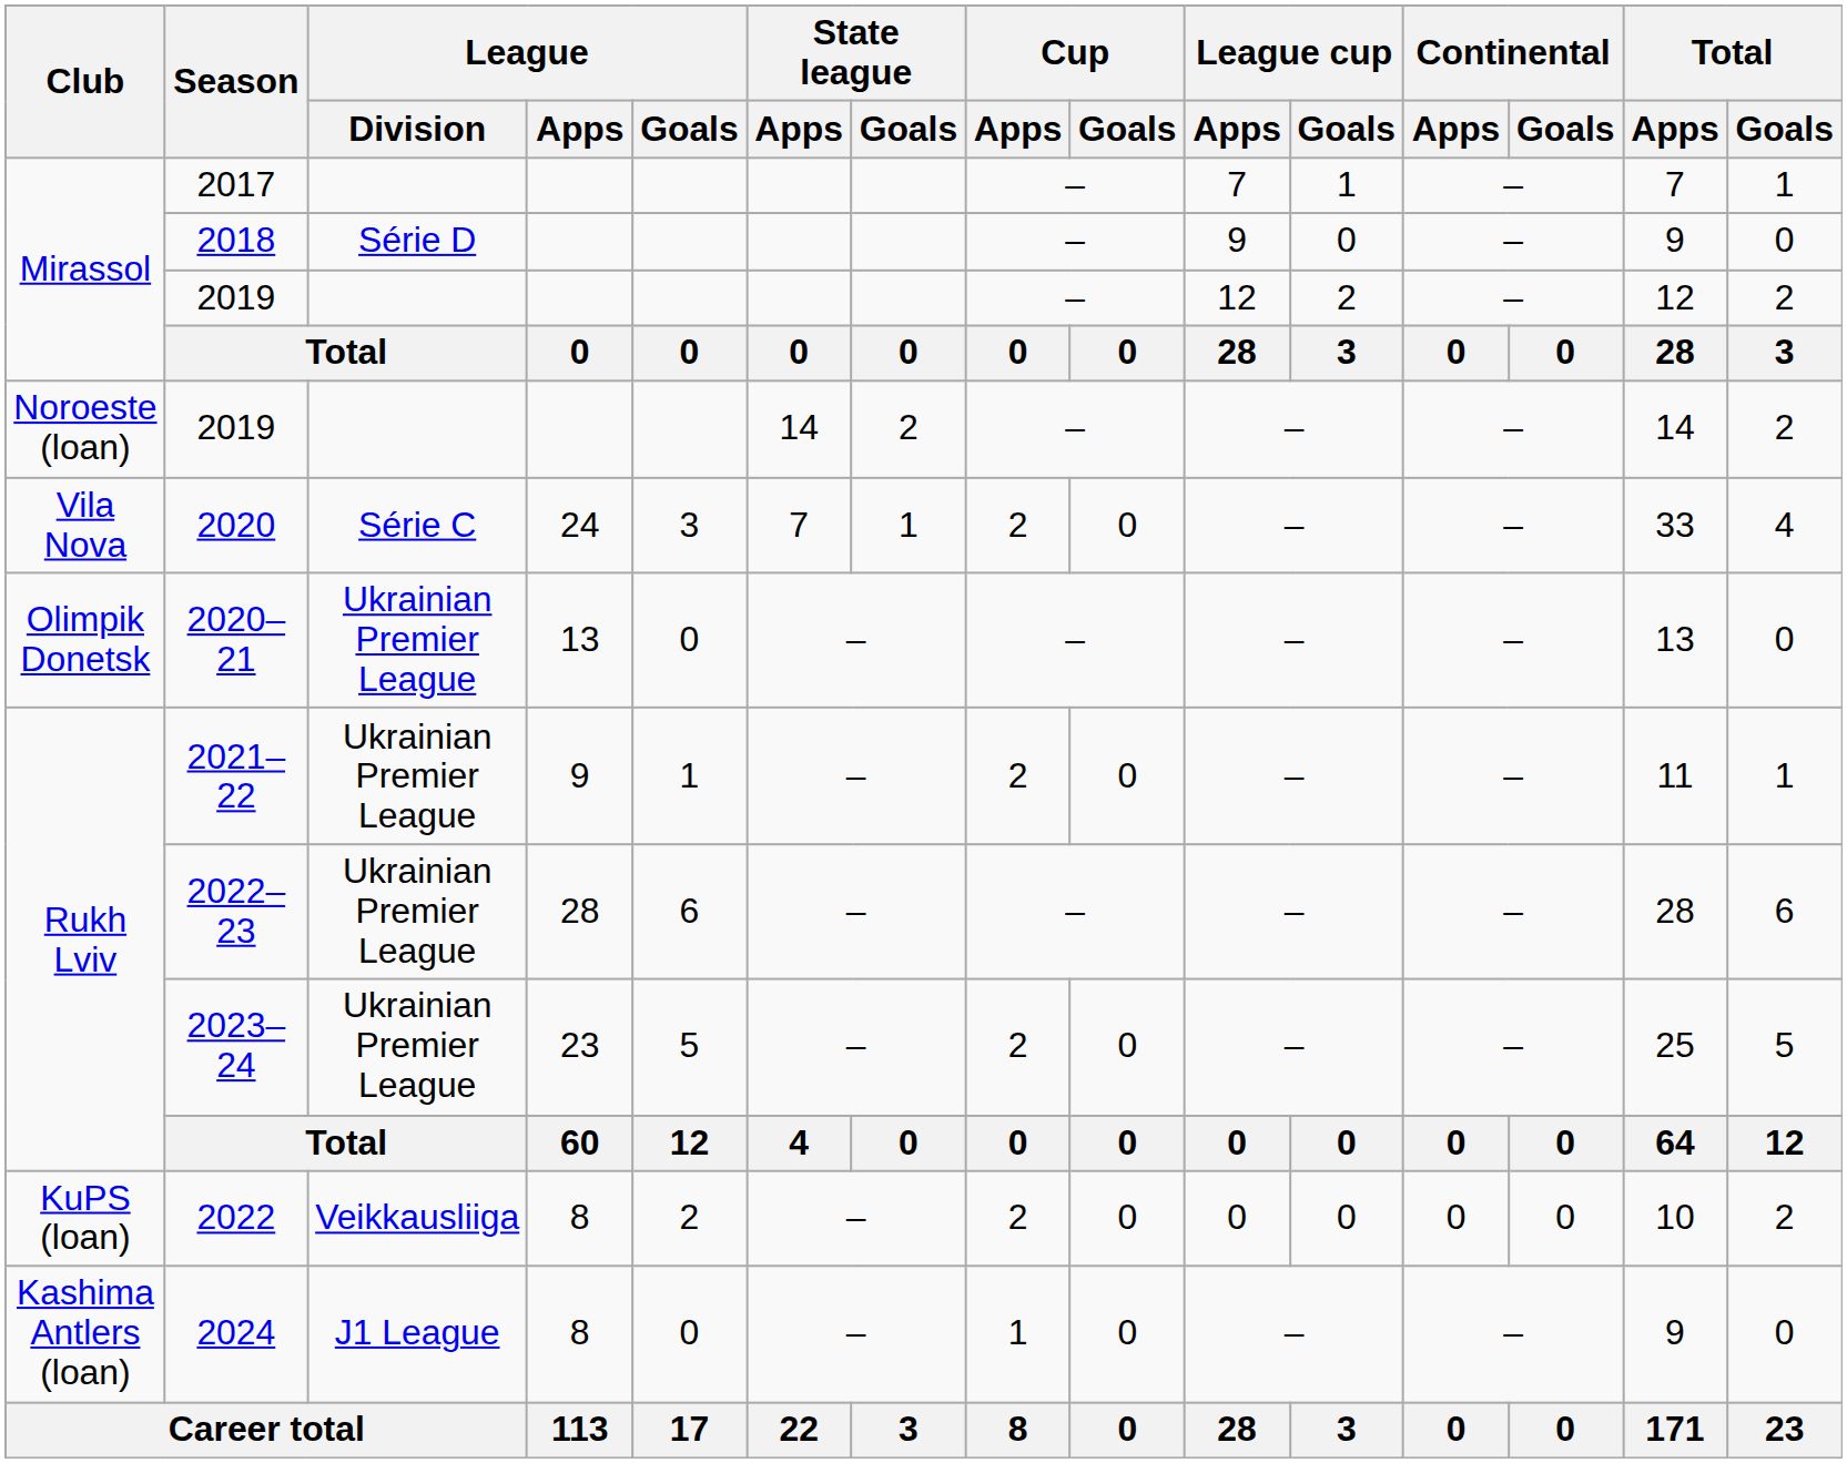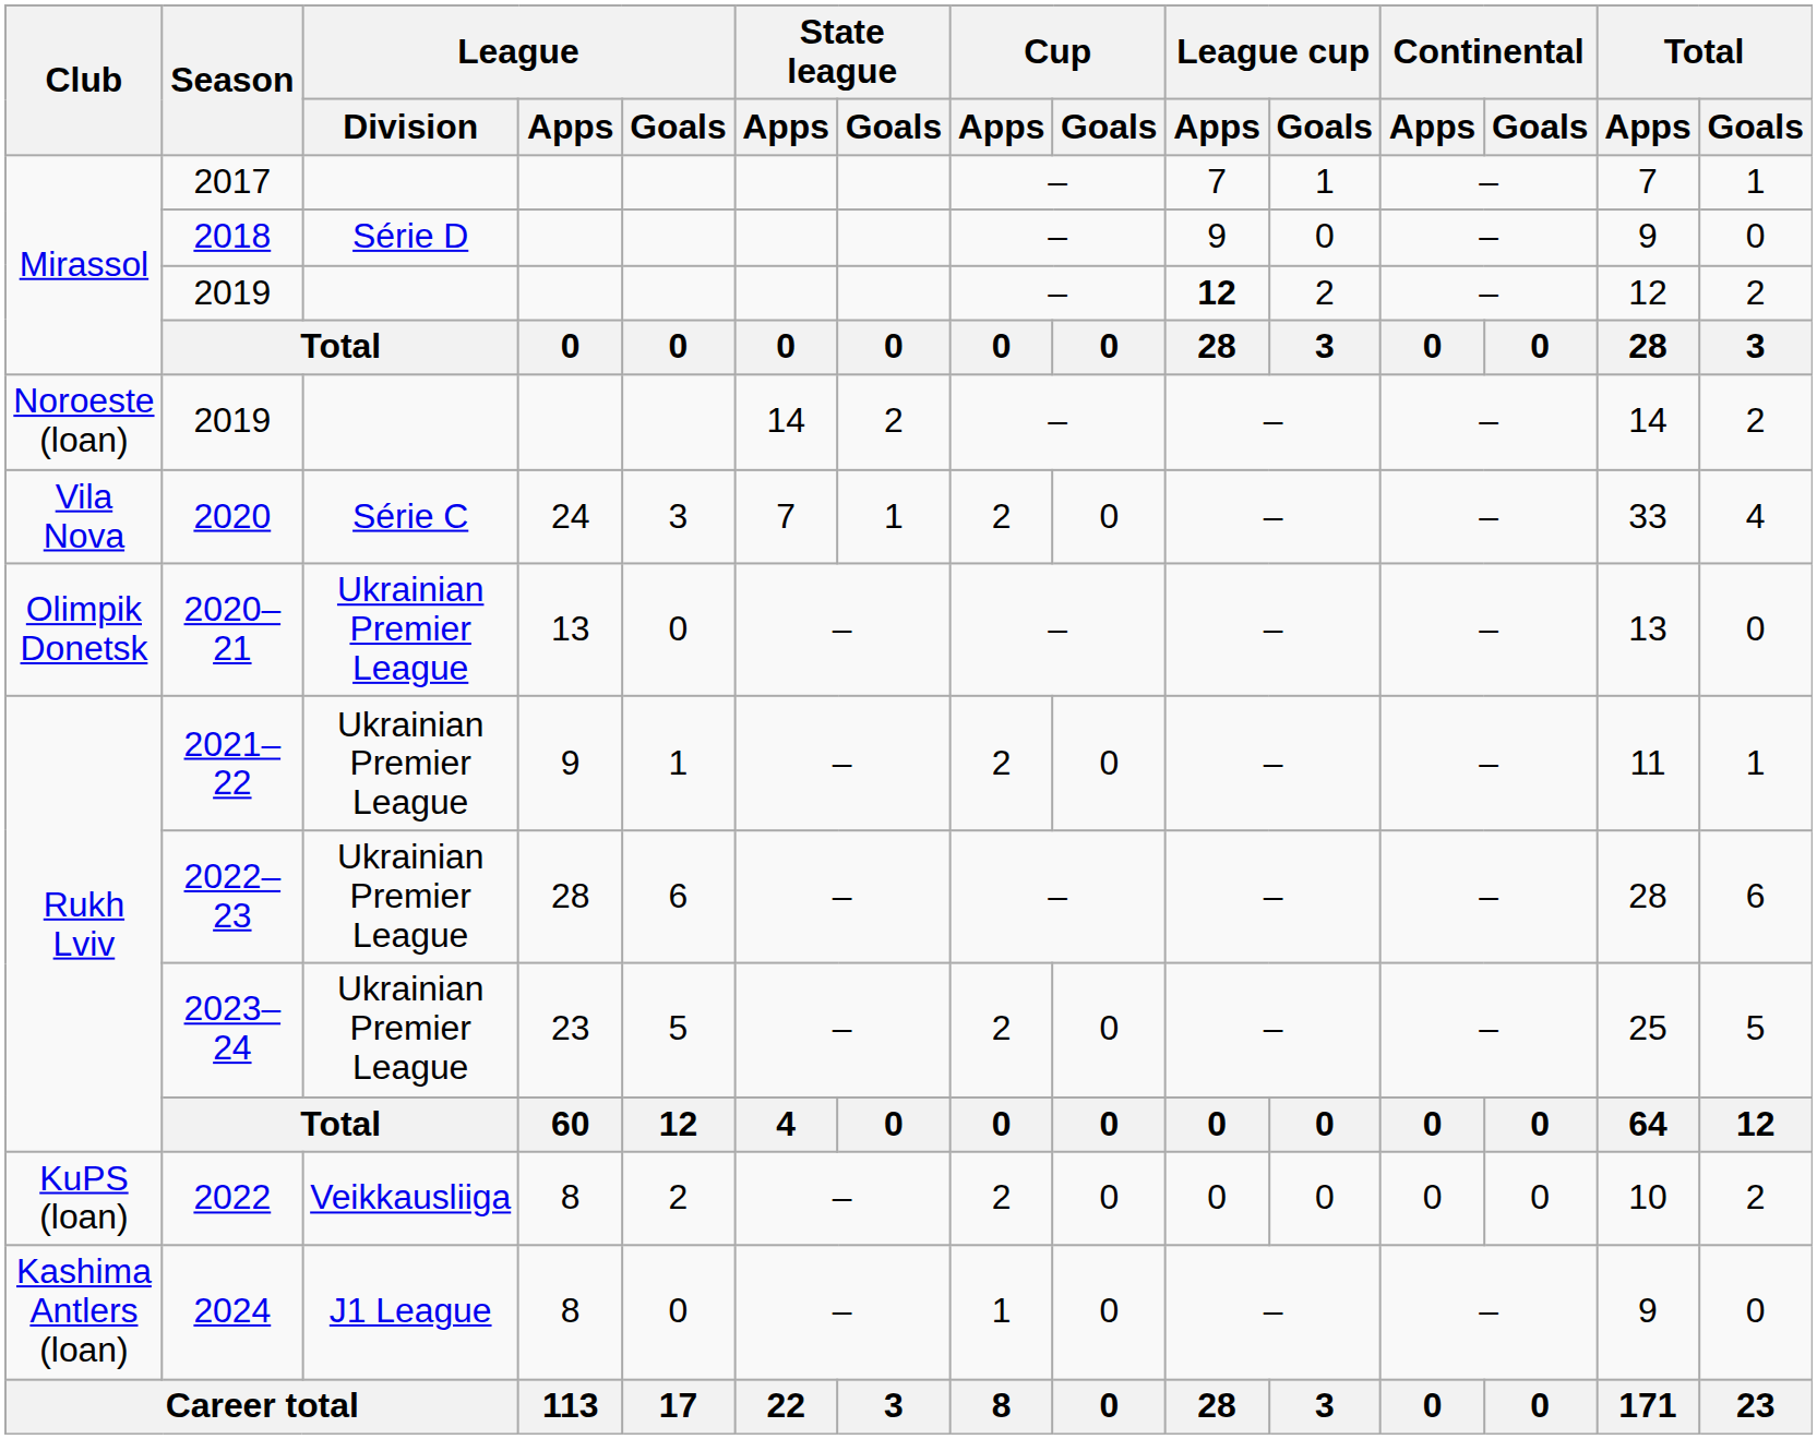Mirassol / 2019 | League cup / Apps: normal -> bold
